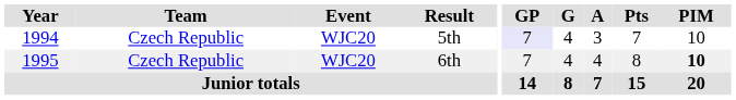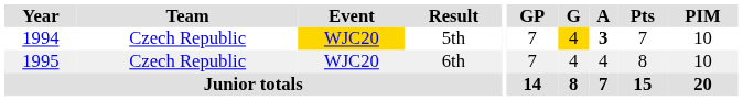5th | Event: no background -> gold background
5th | GP: lavender background -> no background
5th | G: no background -> gold background
5th | A: normal -> bold
6th | PIM: bold -> normal
